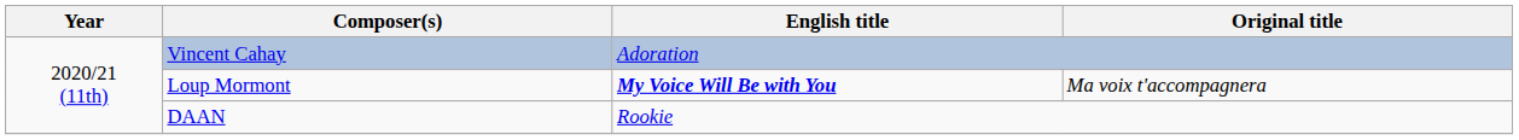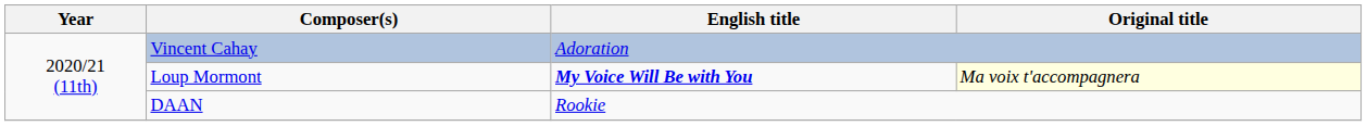Loup Mormont | Original title: no background -> lightyellow background
